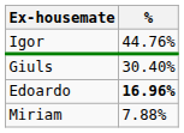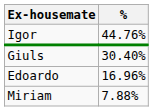Edoardo | %: bold -> normal
